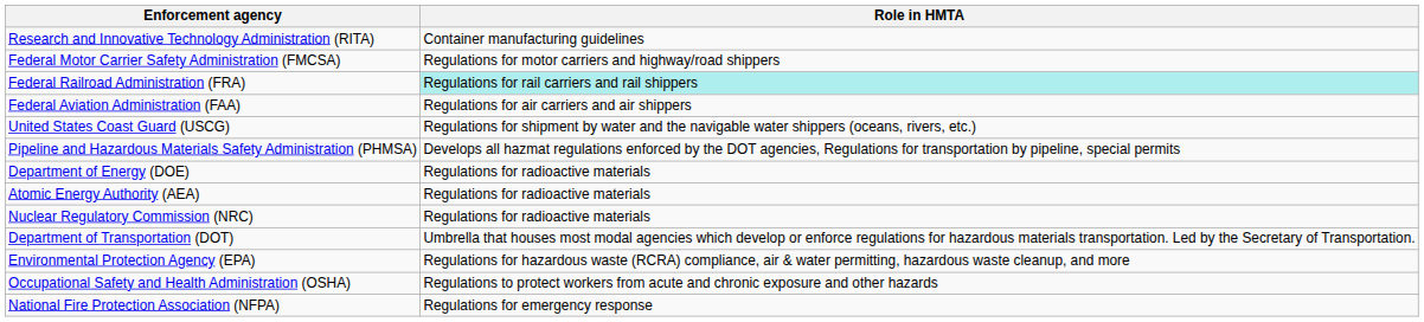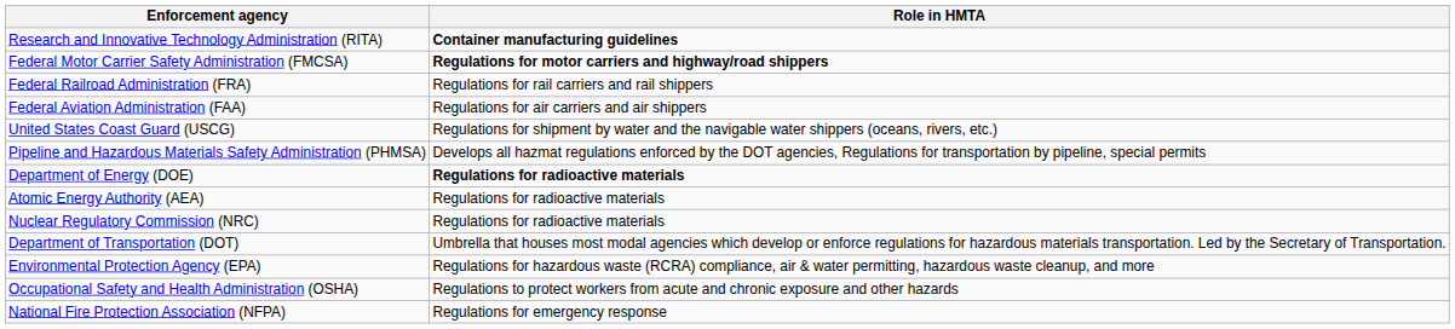Research and Innovative Technology Administration (RITA) | Role in HMTA: normal -> bold
Federal Motor Carrier Safety Administration (FMCSA) | Role in HMTA: normal -> bold
Federal Railroad Administration (FRA) | Role in HMTA: paleturquoise background -> no background
Department of Energy (DOE) | Role in HMTA: normal -> bold
